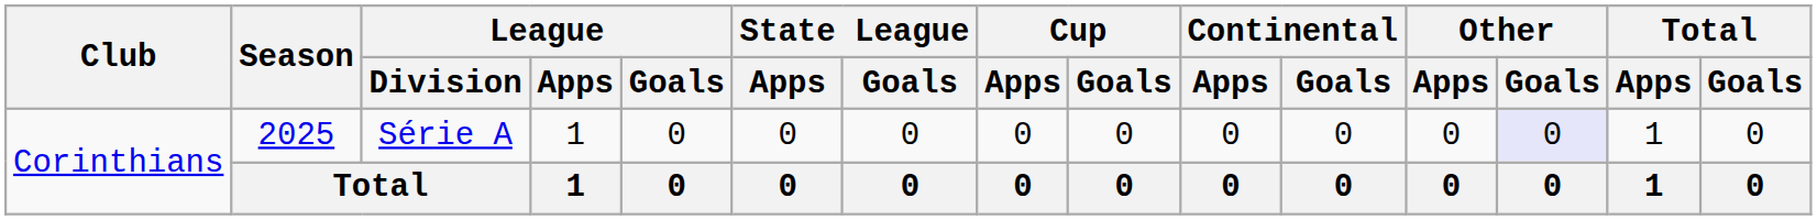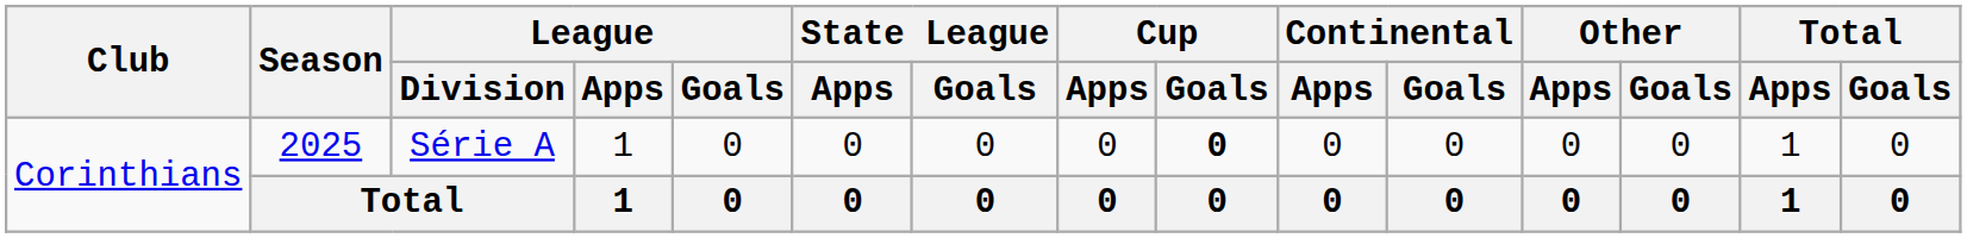Corinthians / Série A | Cup / Goals: normal -> bold
Corinthians / Série A | Other / Goals: lavender background -> no background
